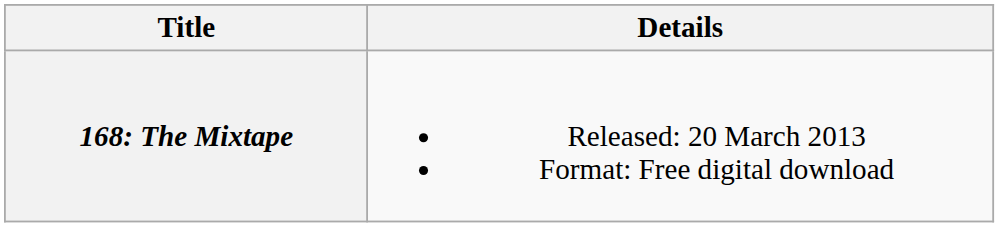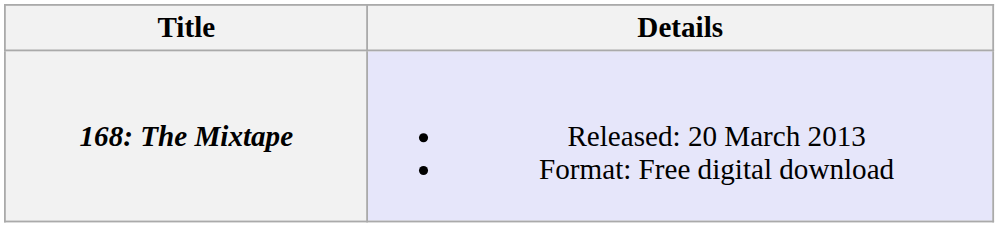168: The Mixtape | Details: no background -> lavender background
